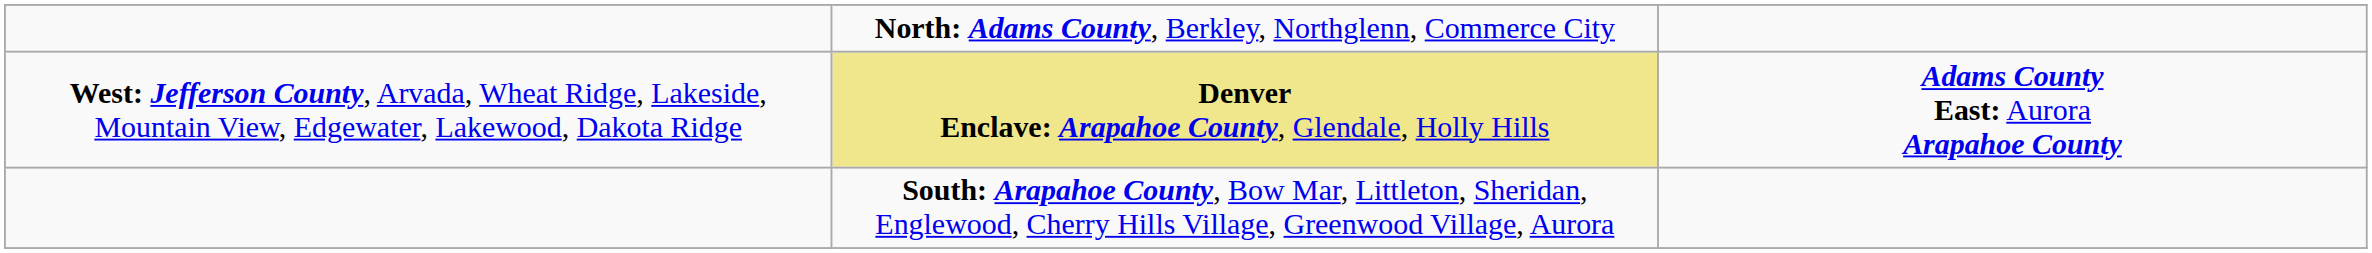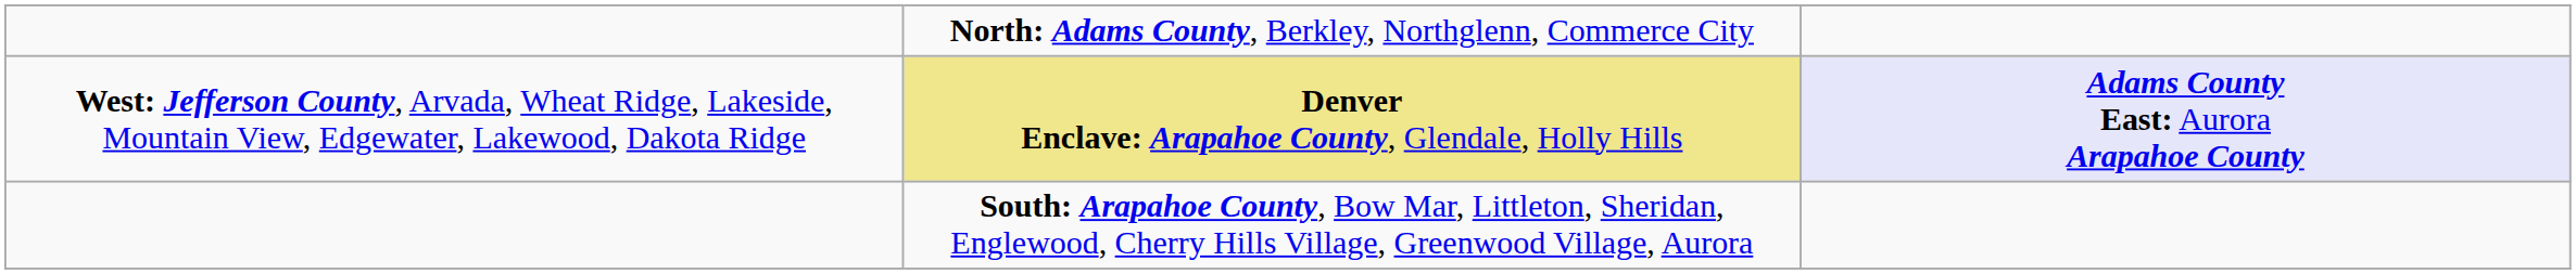row 2 | column 3: no background -> lavender background
